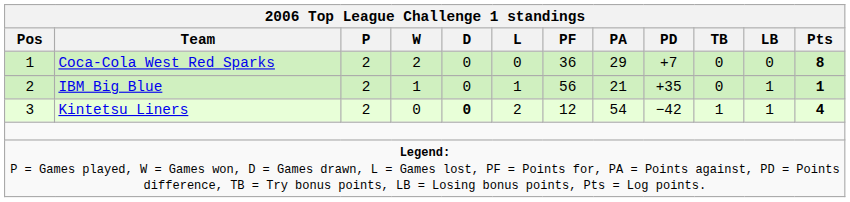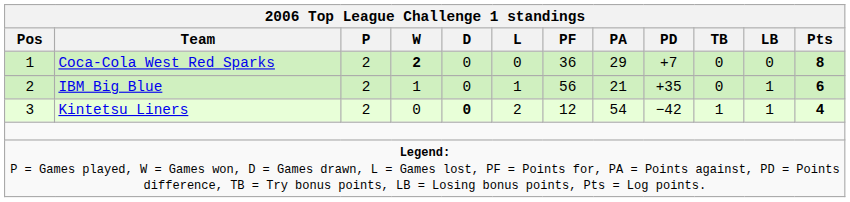Coca-Cola West Red Sparks | W: normal -> bold
IBM Big Blue | Pts: 1 -> 6
